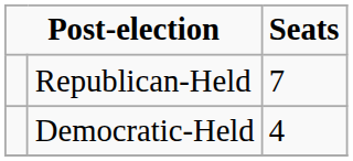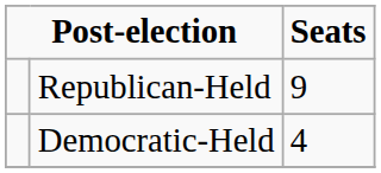Republican-Held | Seats: 7 -> 9
